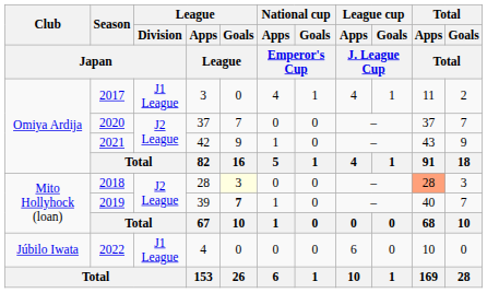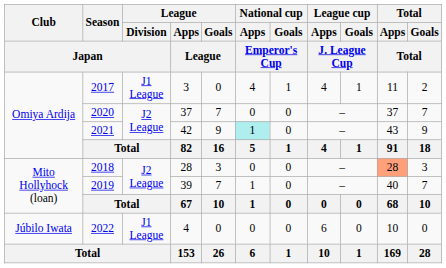2021 | National cup / Apps / Emperor's Cup: no background -> paleturquoise background
2018 | League / Goals / League: lightyellow background -> no background
2019 | League / Goals / League: bold -> normal
